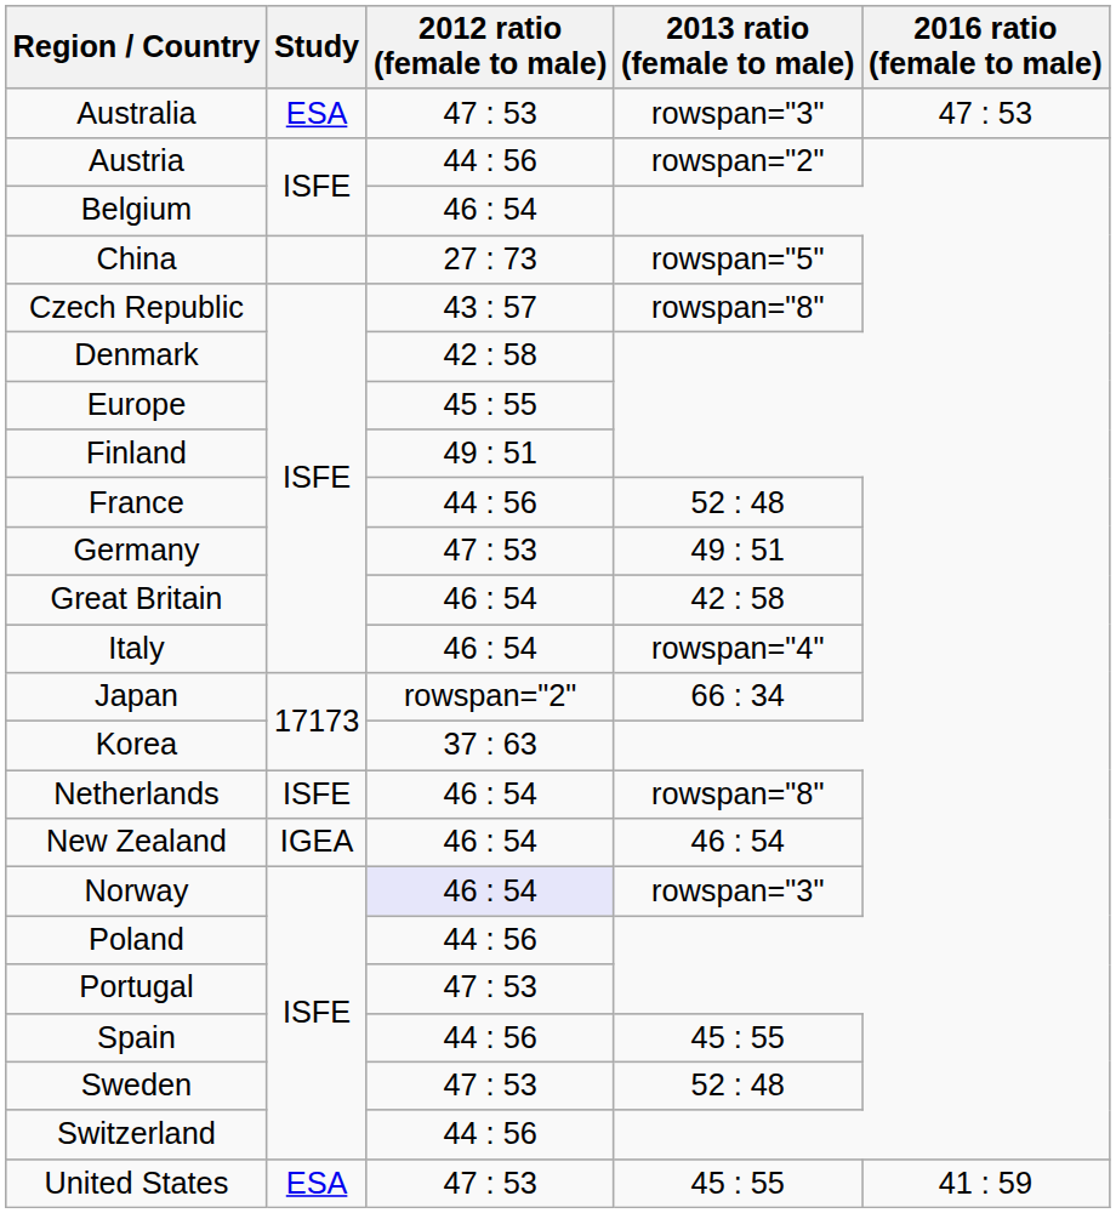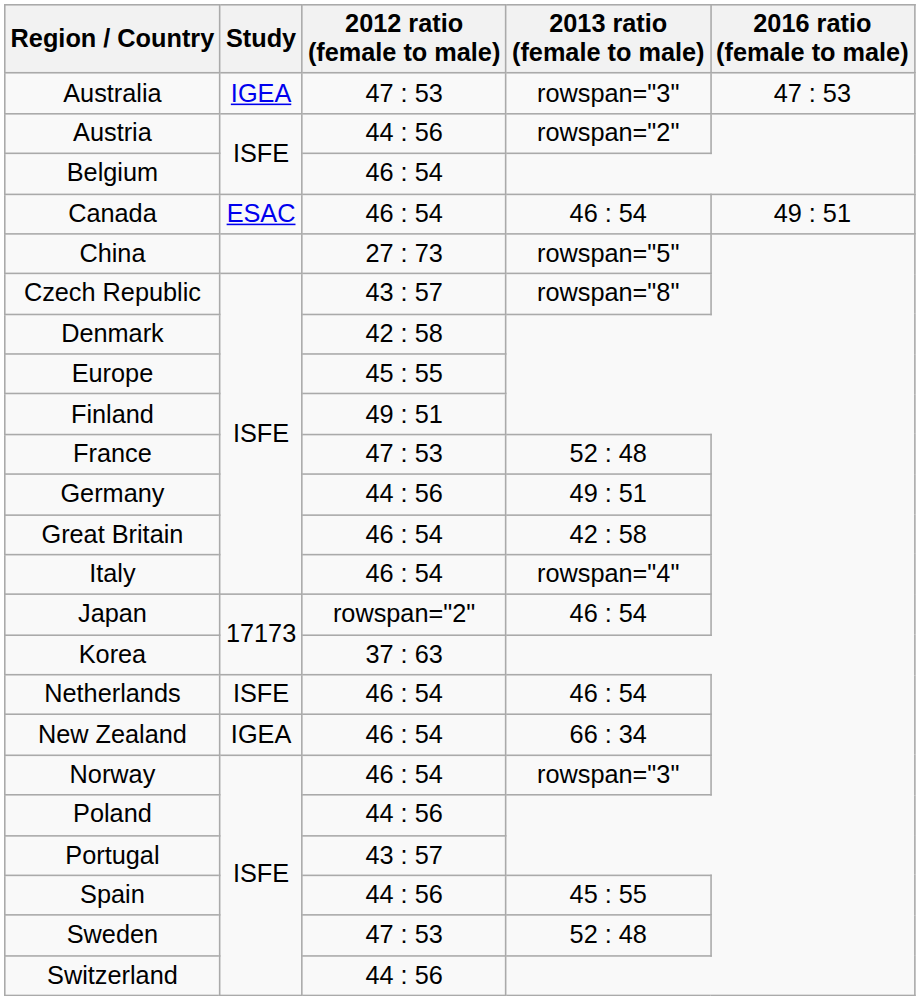Australia | Study: ESA -> IGEA
+ row: Canada | ESAC | 46 : 54 | 46 : 54 | 49 : 51
France | 2012 ratio (female to male): 44 : 56 -> 47 : 53
Germany | 2012 ratio (female to male): 47 : 53 -> 44 : 56
Japan | 2013 ratio (female to male): 66 : 34 -> 46 : 54
Netherlands | 2013 ratio (female to male): rowspan="8" -> 46 : 54
New Zealand | 2013 ratio (female to male): 46 : 54 -> 66 : 34
Norway | 2012 ratio (female to male): lavender background -> no background
Portugal | 2012 ratio (female to male): 47 : 53 -> 43 : 57
- row: United States | ESA | 47 : 53 | 45 : 55 | 41 : 59
